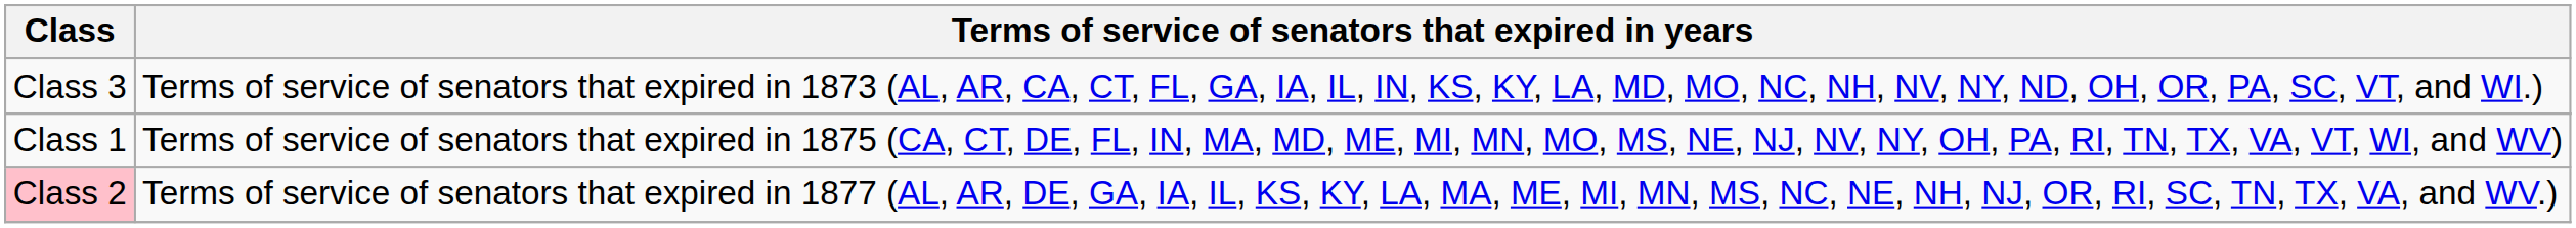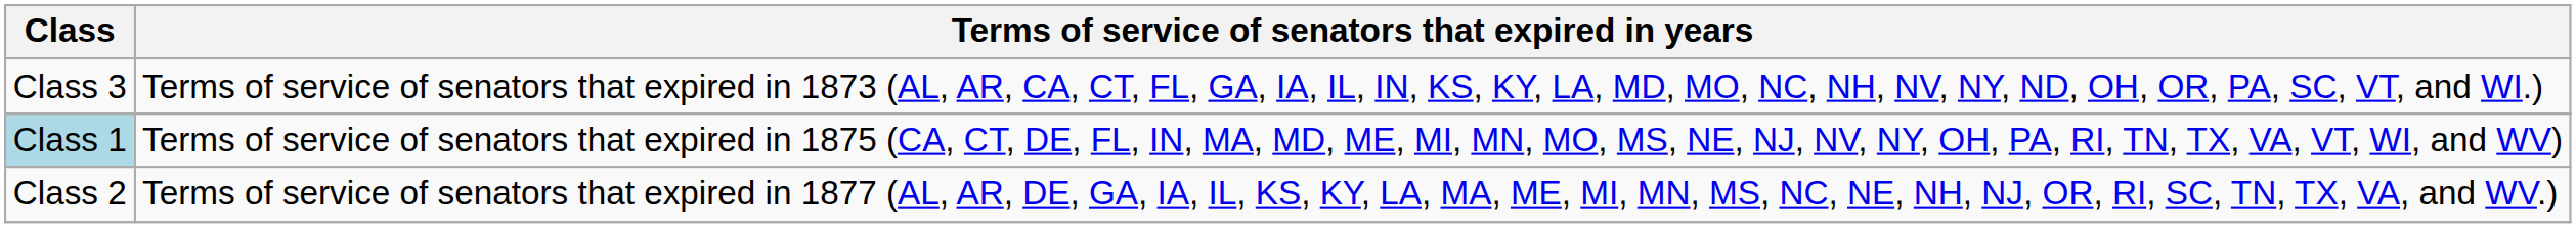Class 1 | Class: no background -> lightblue background
Class 2 | Class: pink background -> no background
